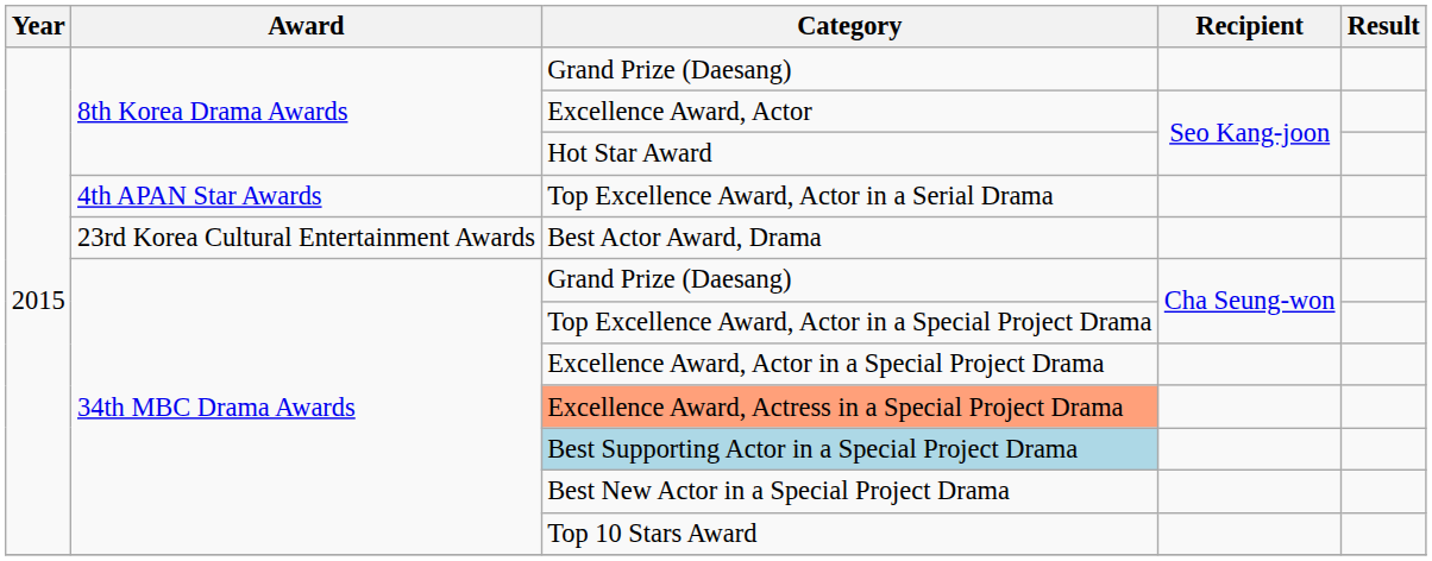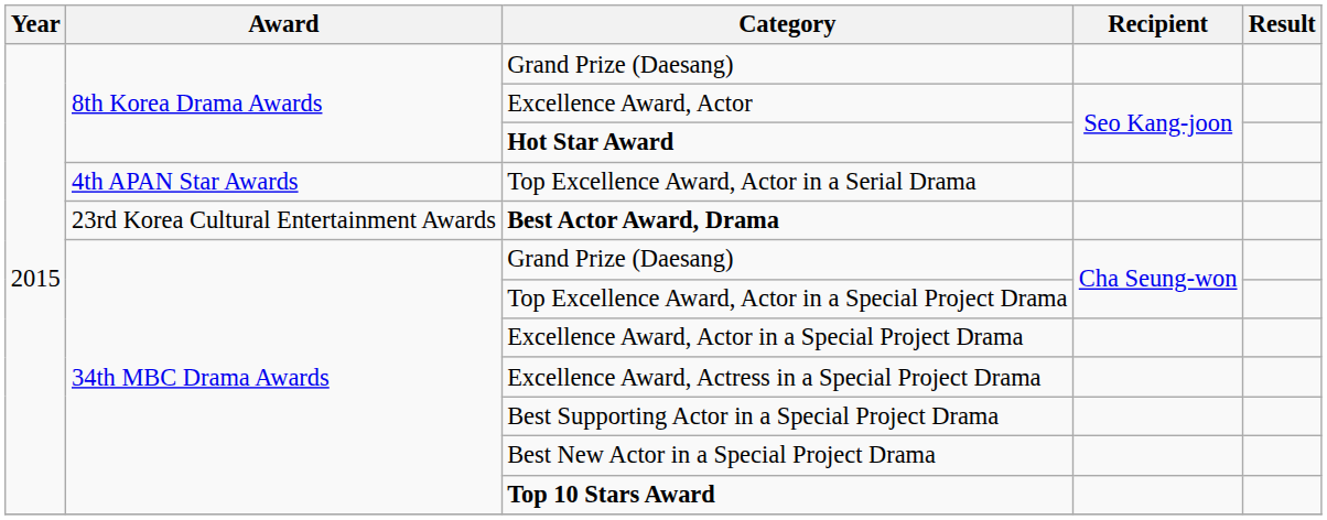Hot Star Award | Category: normal -> bold
Best Actor Award, Drama | Category: normal -> bold
Excellence Award, Actress in a Special Project Drama | Category: lightsalmon background -> no background
Best Supporting Actor in a Special Project Drama | Category: lightblue background -> no background
Top 10 Stars Award | Category: normal -> bold
